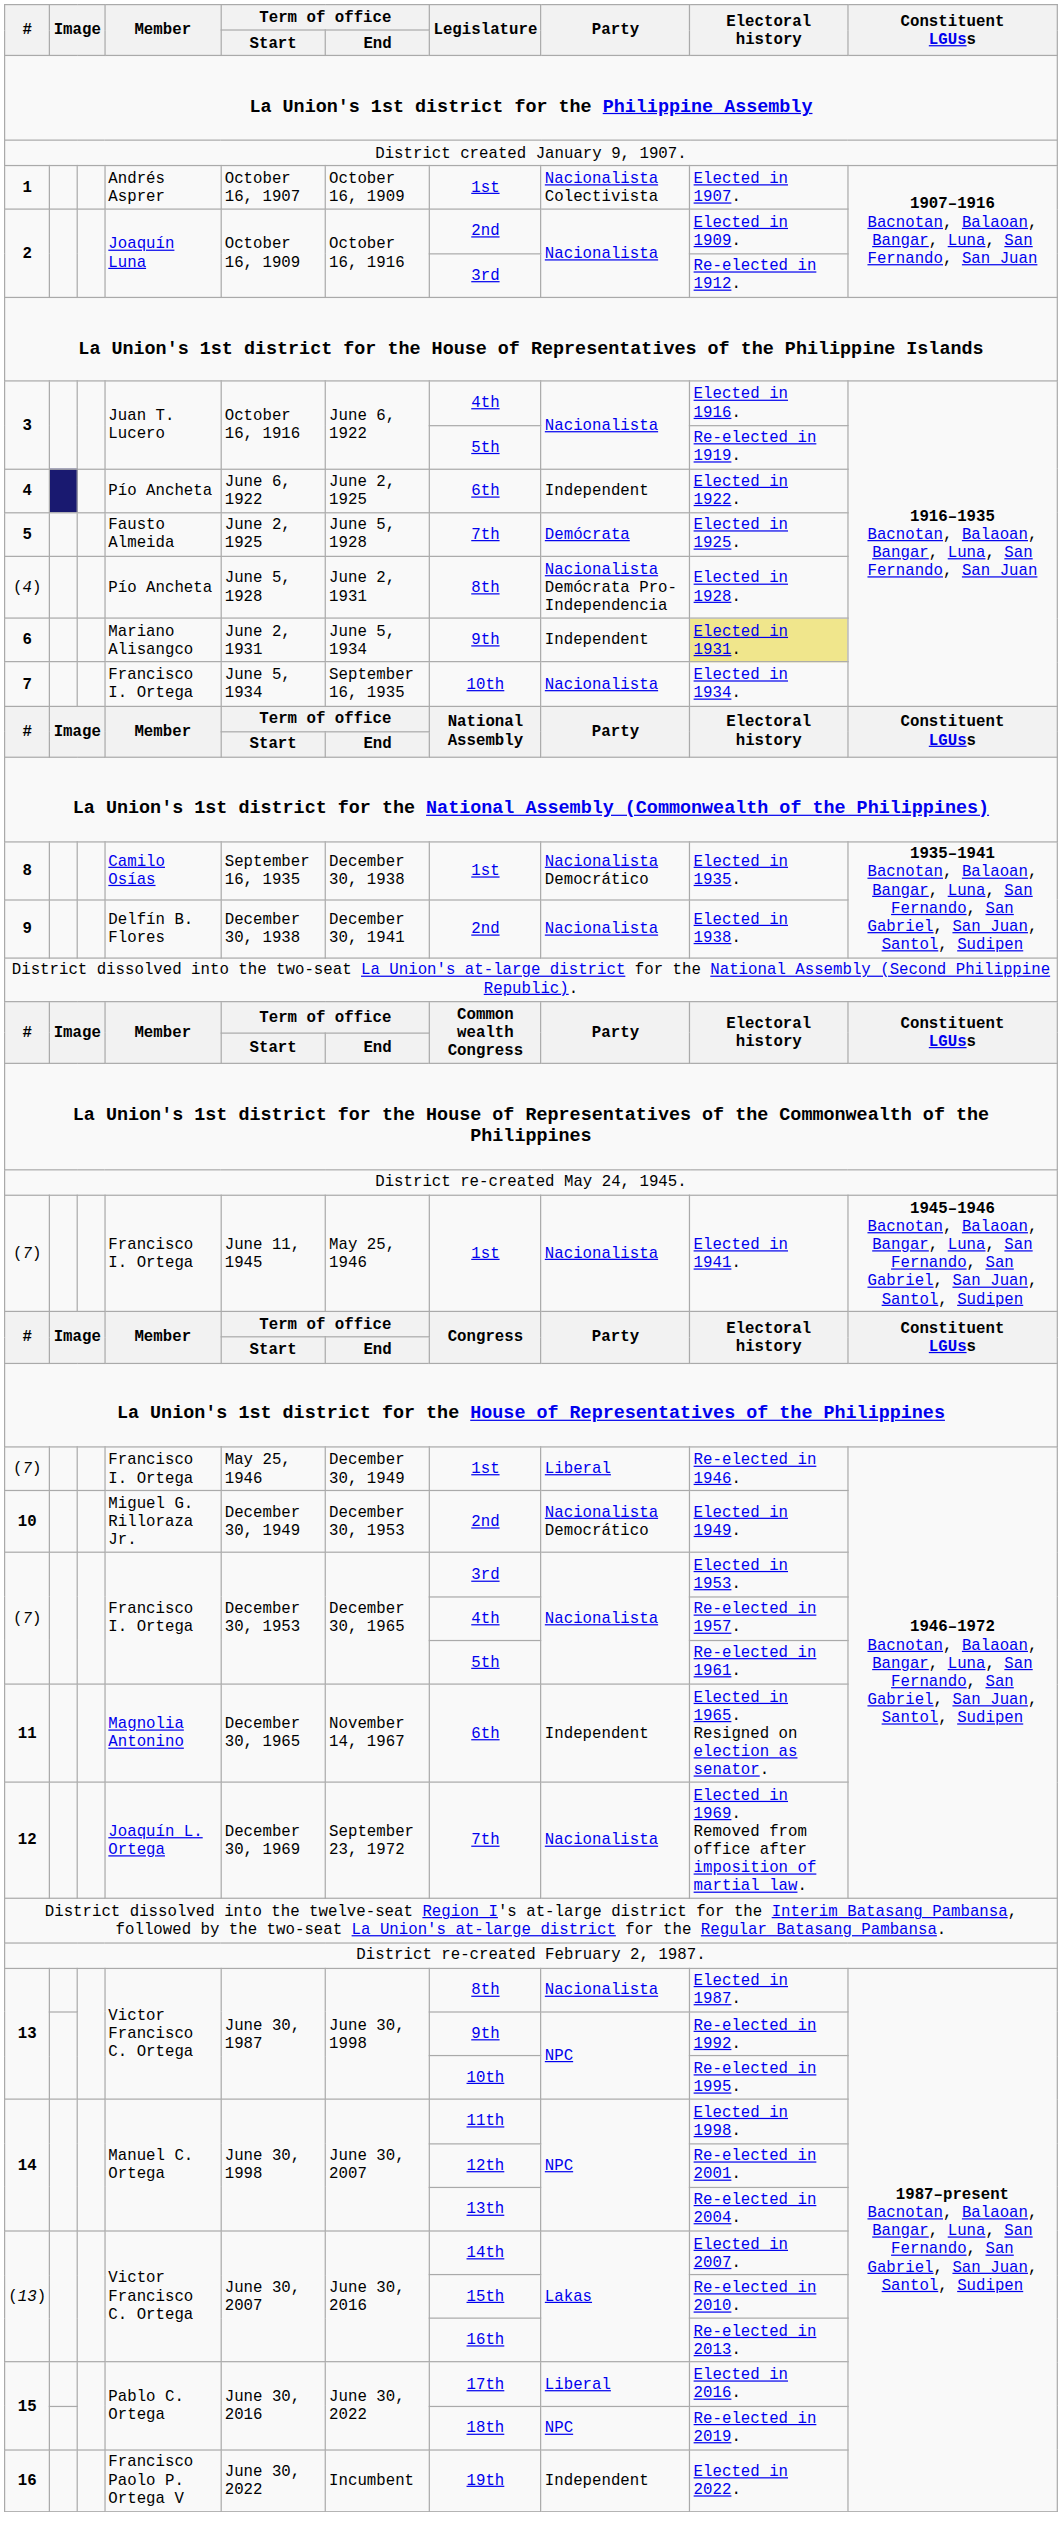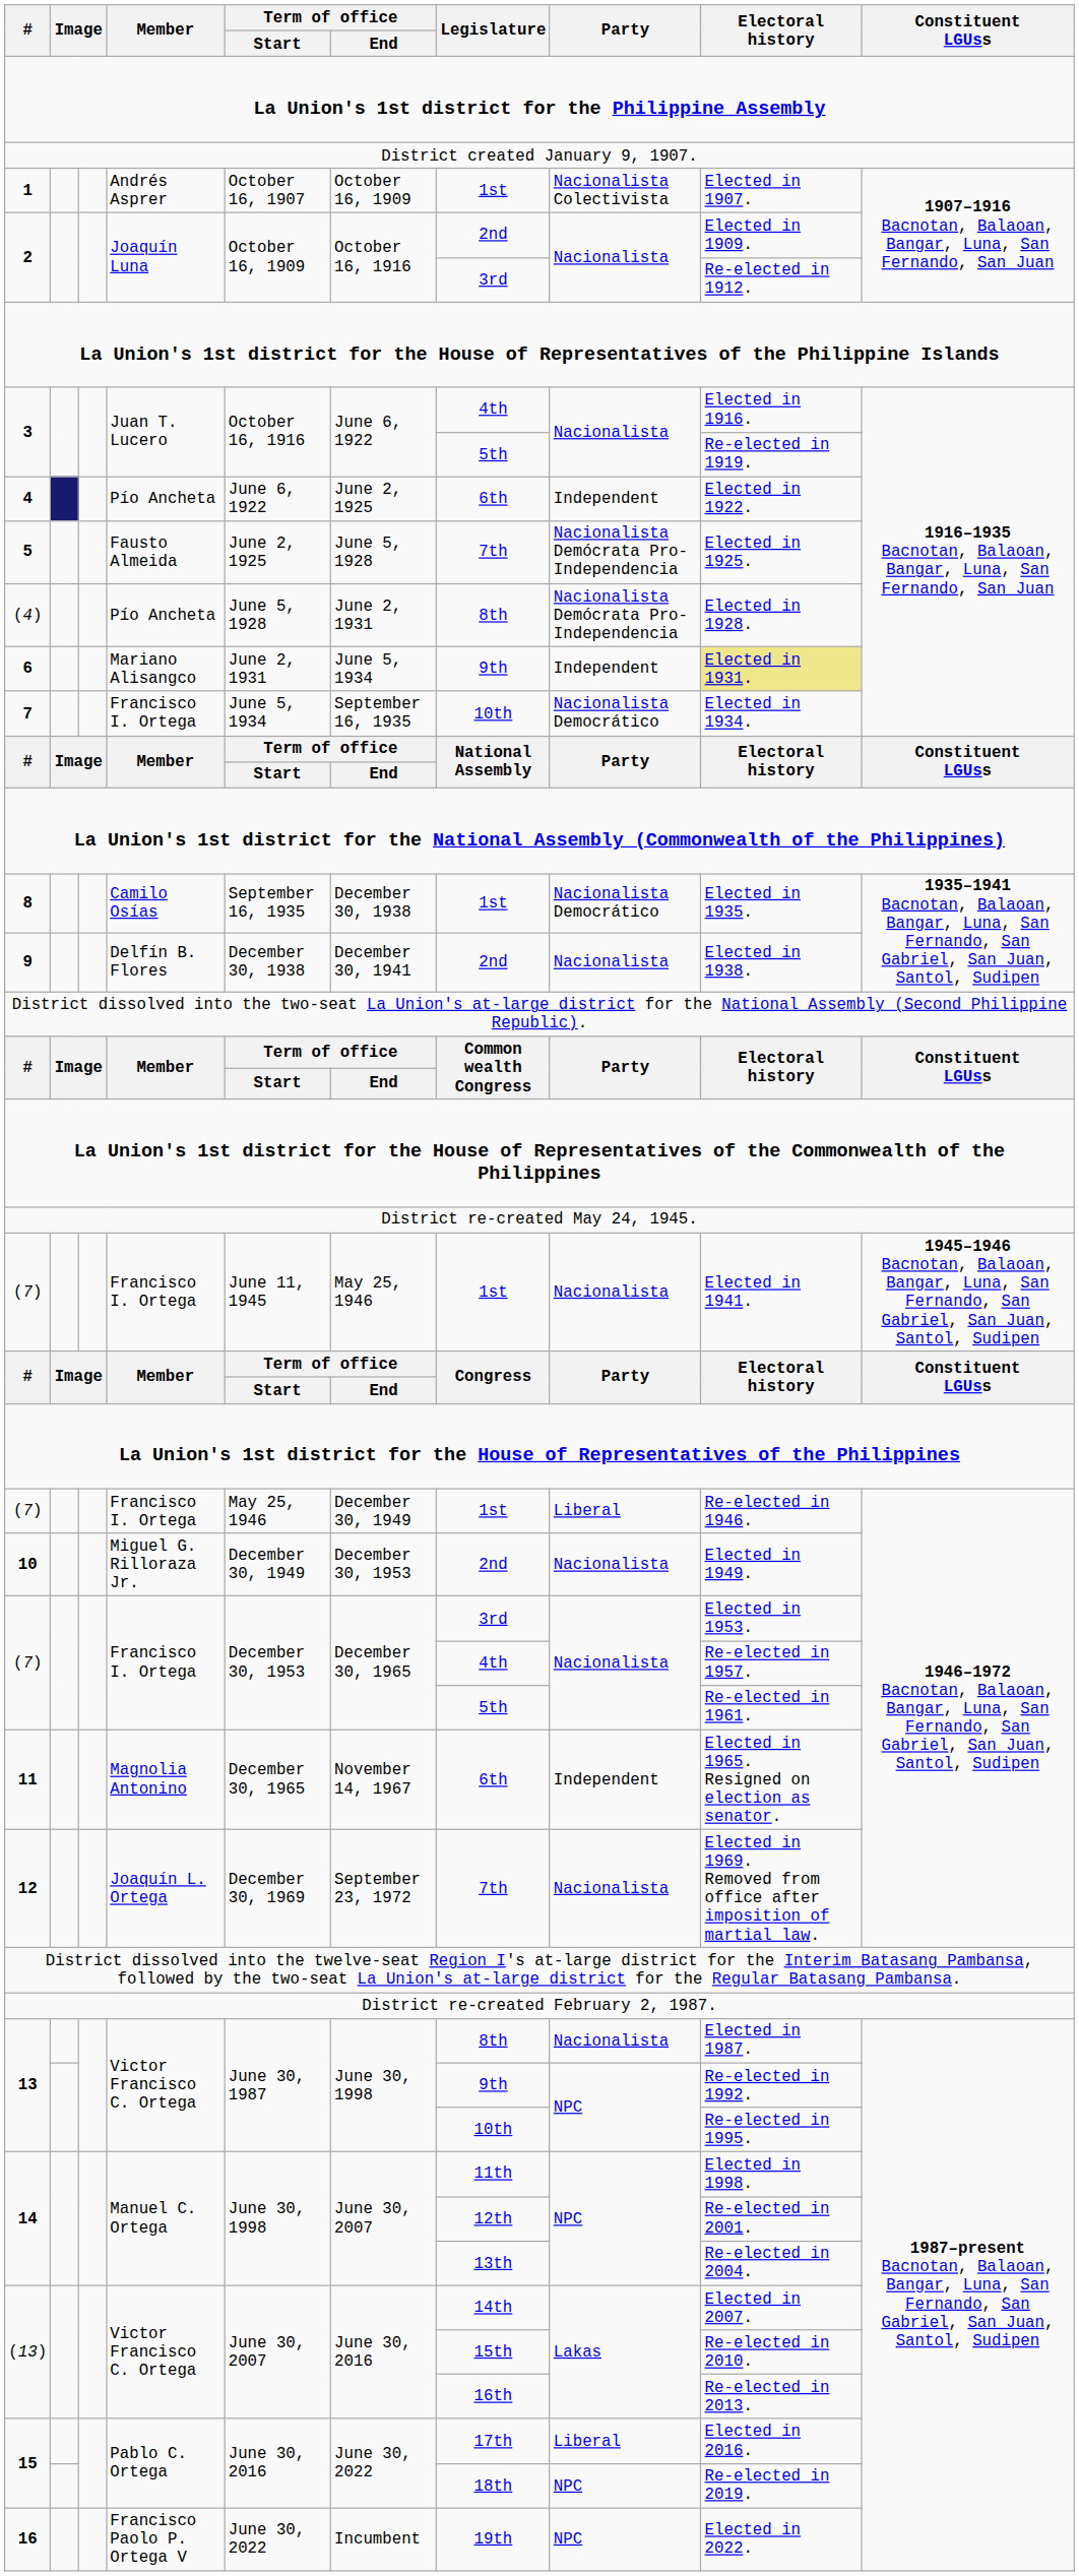5 | Party: Demócrata -> Nacionalista Demócrata Pro-Independencia
7 | Party: Nacionalista -> Nacionalista Democrático
10 | Party: Nacionalista Democrático -> Nacionalista
16 | Party: Independent -> NPC
